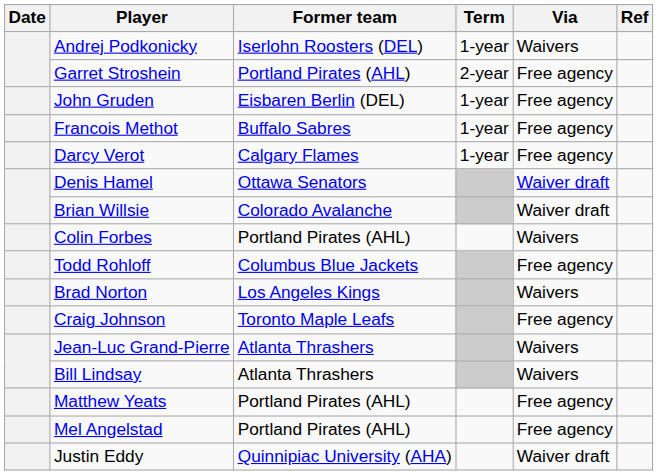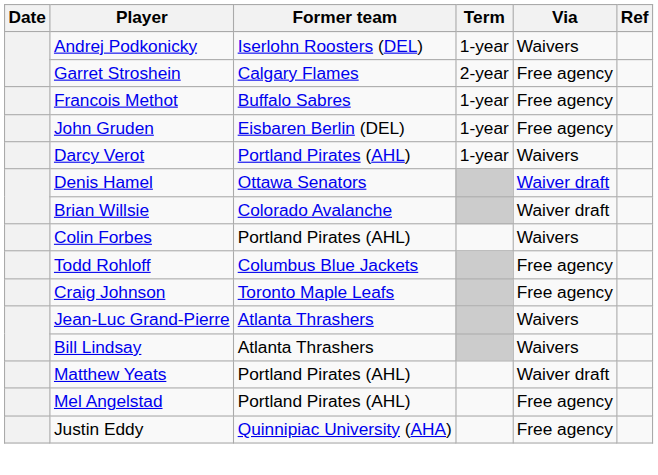Garret Stroshein | Former team: Portland Pirates (AHL) -> Calgary Flames
rows swapped: John Gruden <-> Francois Methot
Darcy Verot | Former team: Calgary Flames -> Portland Pirates (AHL)
Darcy Verot | Via: Free agency -> Waivers
- row: Brad Norton | Los Angeles Kings | Waivers
Matthew Yeats | Via: Free agency -> Waiver draft
Justin Eddy | Via: Waiver draft -> Free agency
